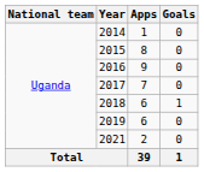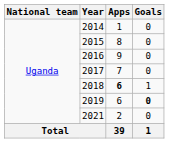2018 | Apps: normal -> bold
2019 | Goals: normal -> bold
